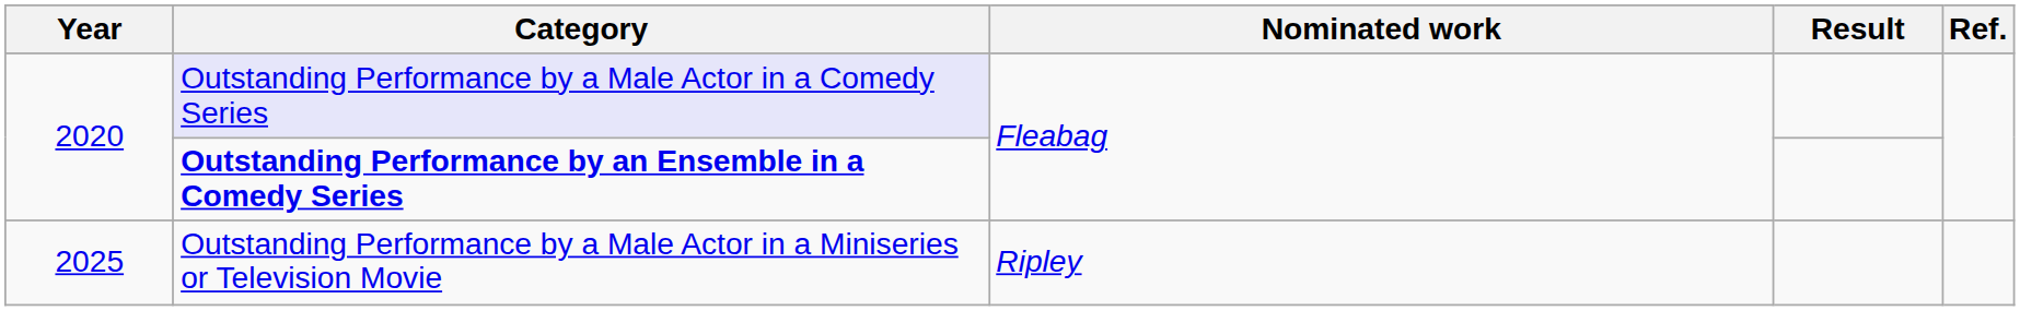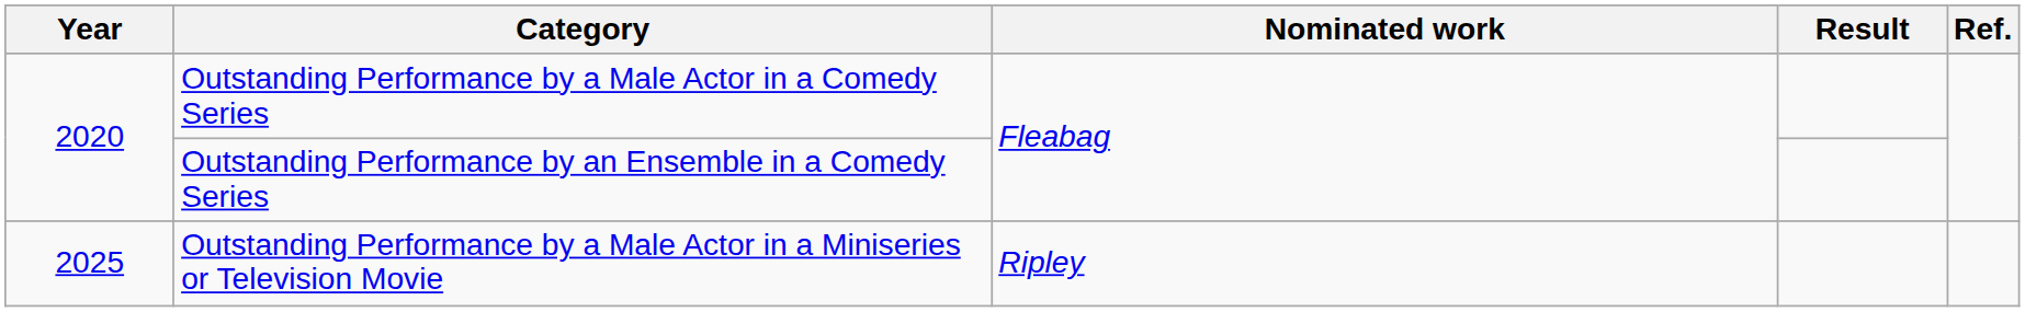Outstanding Performance by a Male Actor in a Comedy Series | Category: lavender background -> no background
Outstanding Performance by an Ensemble in a Comedy Series | Category: bold -> normal
